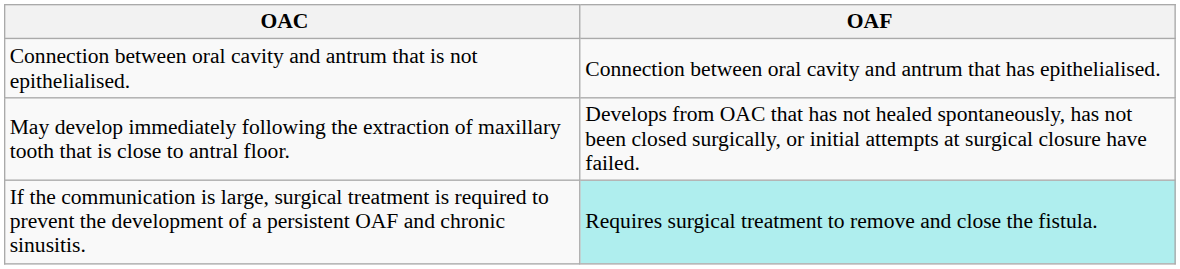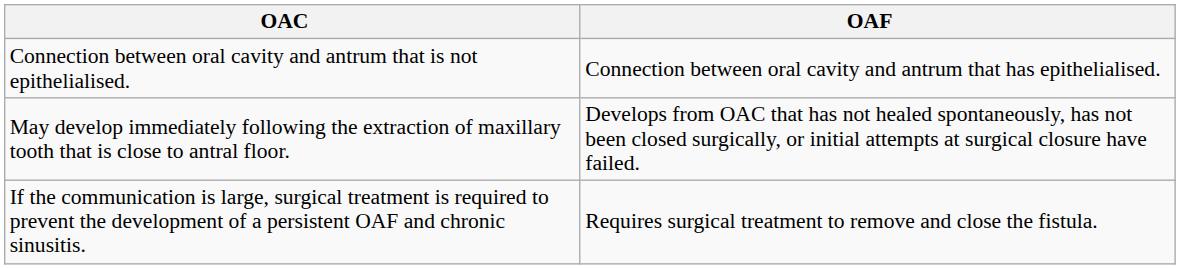row 4 | OAF: paleturquoise background -> no background
